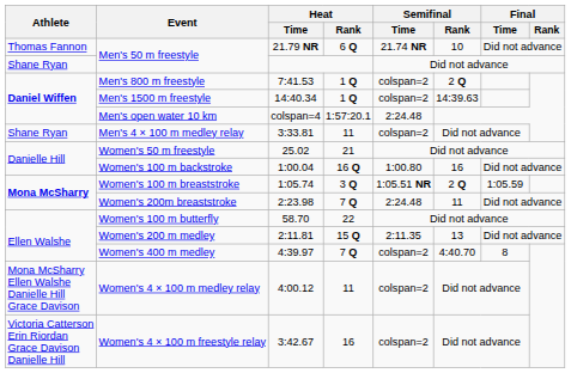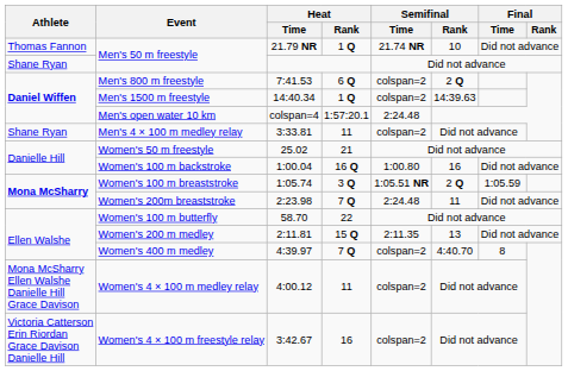Men's 50 m freestyle / 21.79 NR | Heat / Rank: 6 Q -> 1 Q
Men's 800 m freestyle | Heat / Rank: 1 Q -> 6 Q
